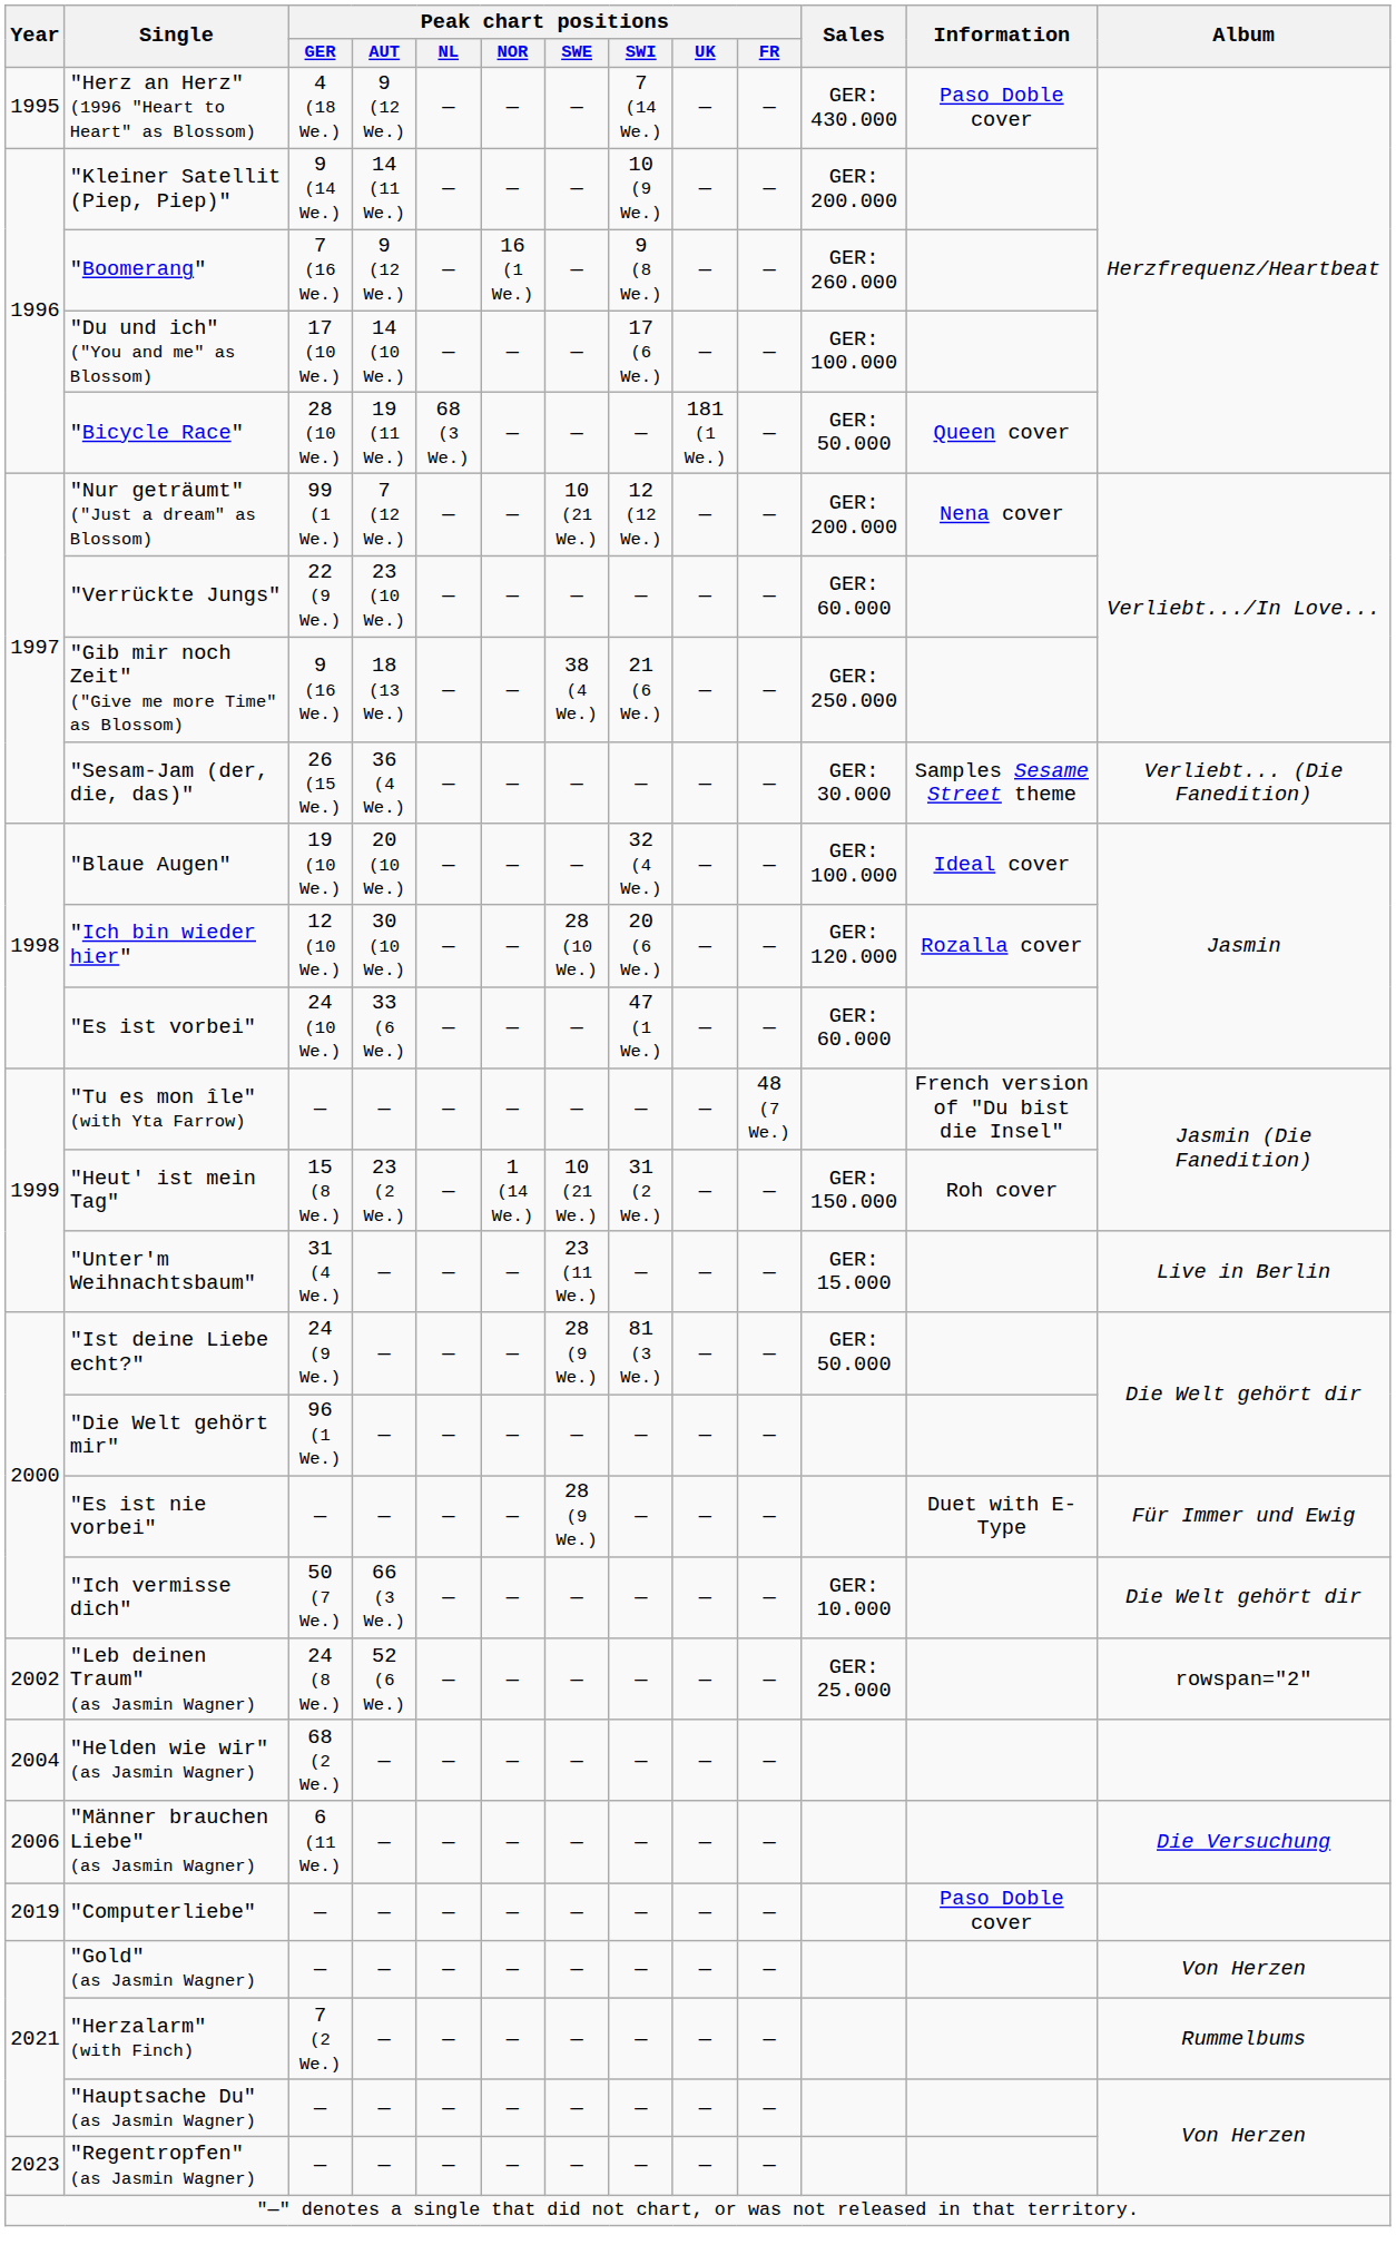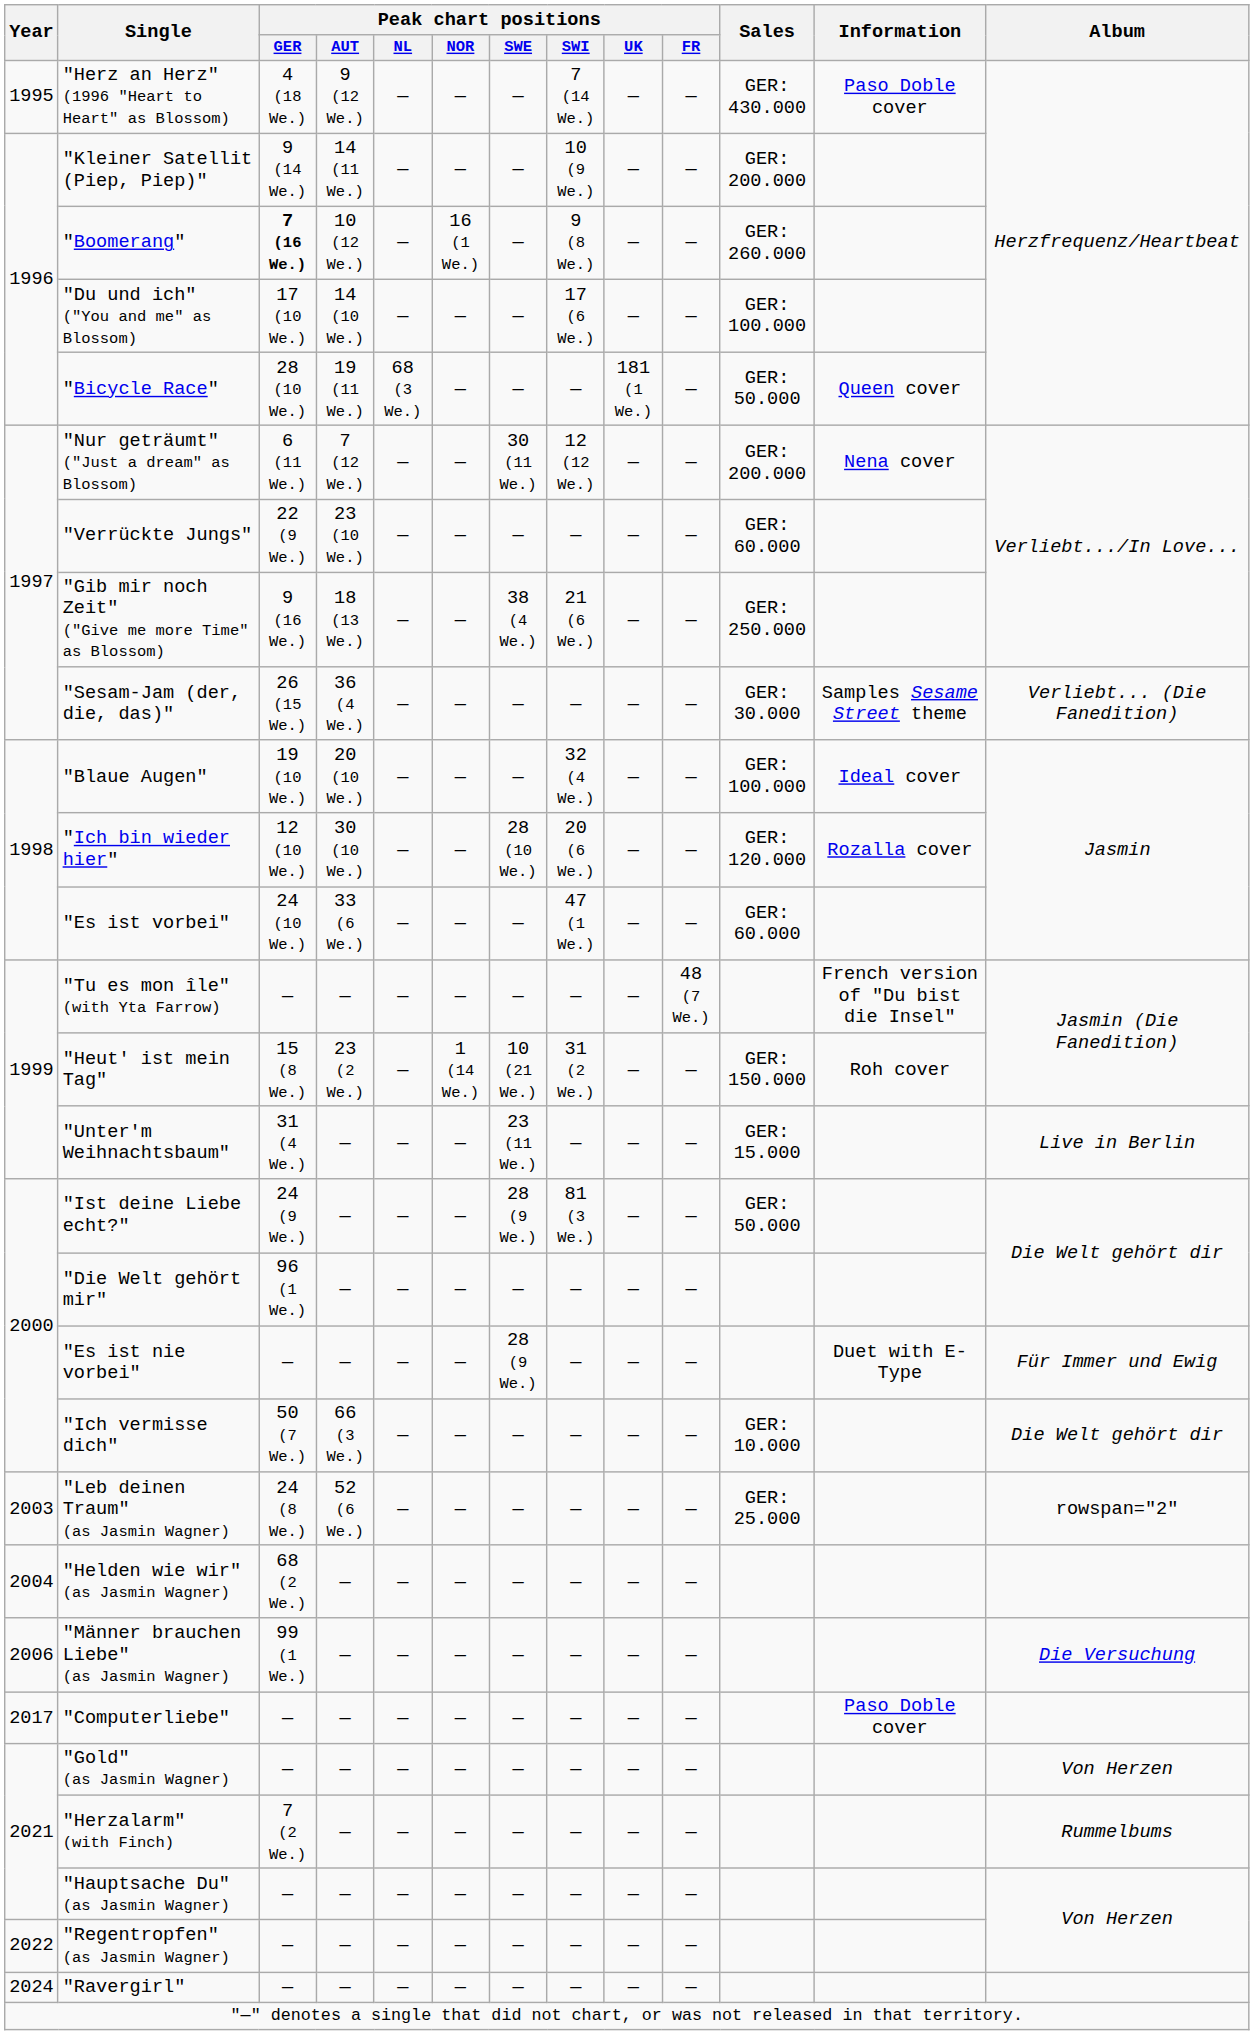"Boomerang" | Peak chart positions / GER: normal -> bold
"Boomerang" | Peak chart positions / AUT: 9 (12 We.) -> 10 (12 We.)
"Nur geträumt" ("Just a dream" as Blossom) | Peak chart positions / GER: 99 (1 We.) -> 6 (11 We.)
"Nur geträumt" ("Just a dream" as Blossom) | Peak chart positions / SWE: 10 (21 We.) -> 30 (11 We.)
"Leb deinen Traum" (as Jasmin Wagner) | Year: 2002 -> 2003
"Männer brauchen Liebe" (as Jasmin Wagner) | Peak chart positions / GER: 6 (11 We.) -> 99 (1 We.)
"Computerliebe" | Year: 2019 -> 2017
"Regentropfen" (as Jasmin Wagner) | Year: 2023 -> 2022
+ row: 2024 | "Ravergirl" | — | — | — | — | — | — | — | —
